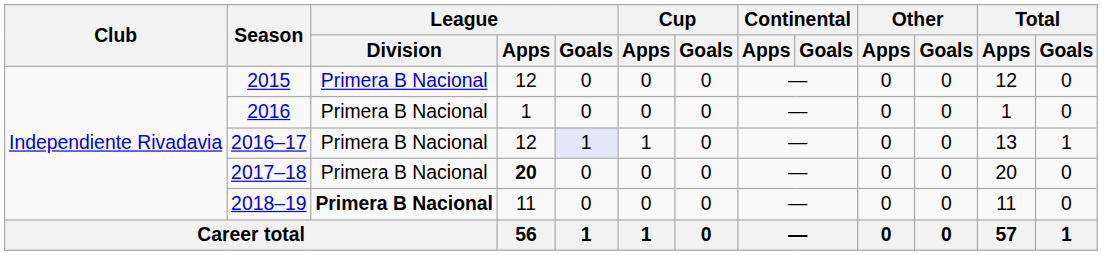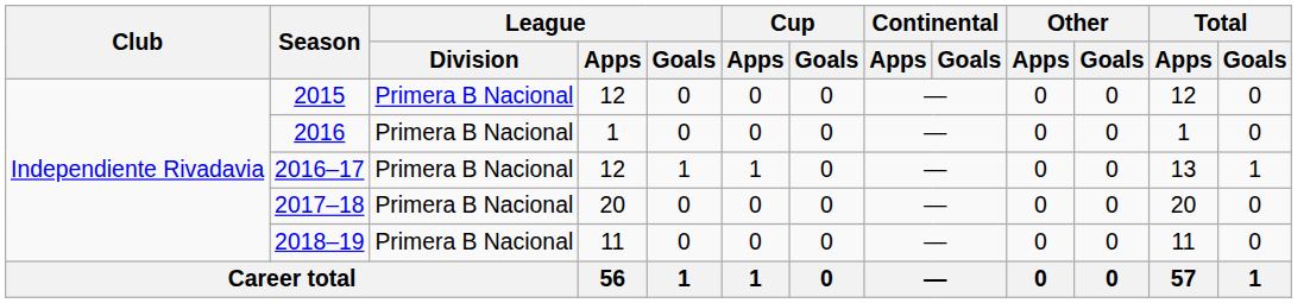2016–17 | League / Goals: lavender background -> no background
2017–18 | League / Apps: bold -> normal
2018–19 | League / Division: bold -> normal
